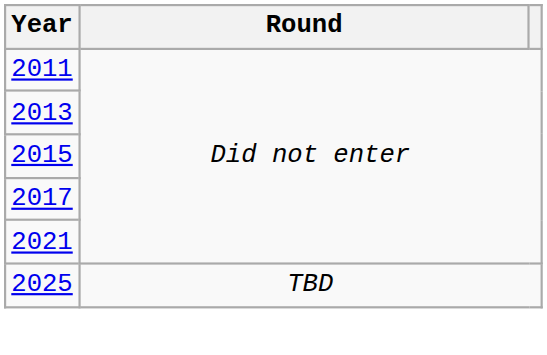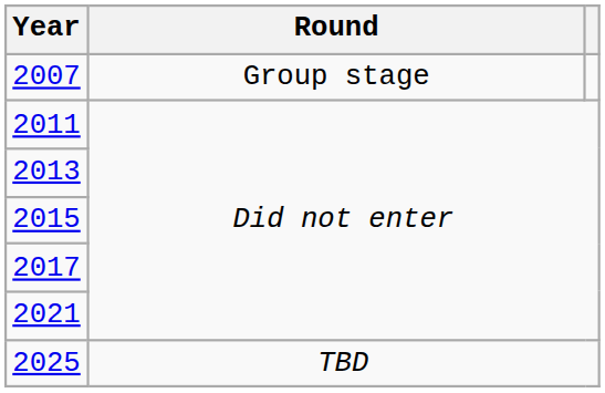+ row: 2007 | Group stage
